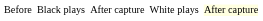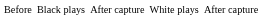Before | column 5: lightyellow background -> no background
